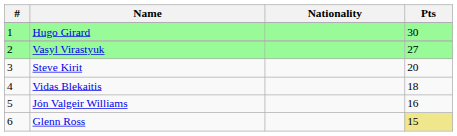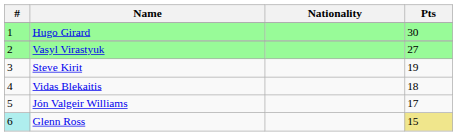Steve Kirit | Pts: 20 -> 19
Jón Valgeir Williams | Pts: 16 -> 17
Glenn Ross | #: no background -> paleturquoise background
